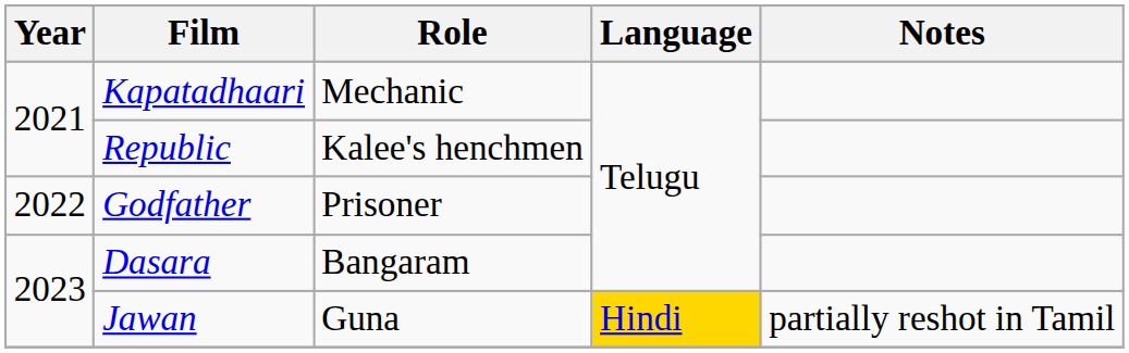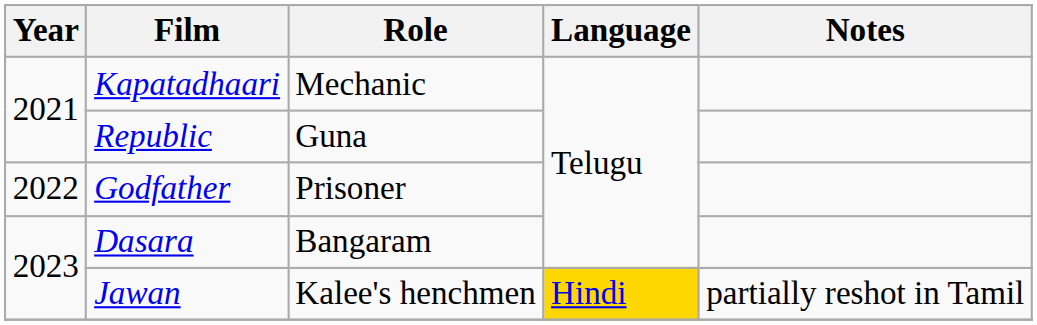Republic | Role: Kalee's henchmen -> Guna
Jawan | Role: Guna -> Kalee's henchmen
